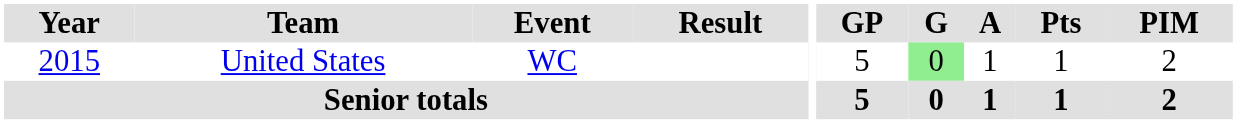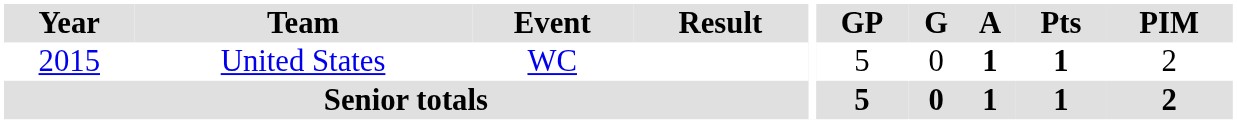United States | G: lightgreen background -> no background
United States | A: normal -> bold
United States | Pts: normal -> bold
